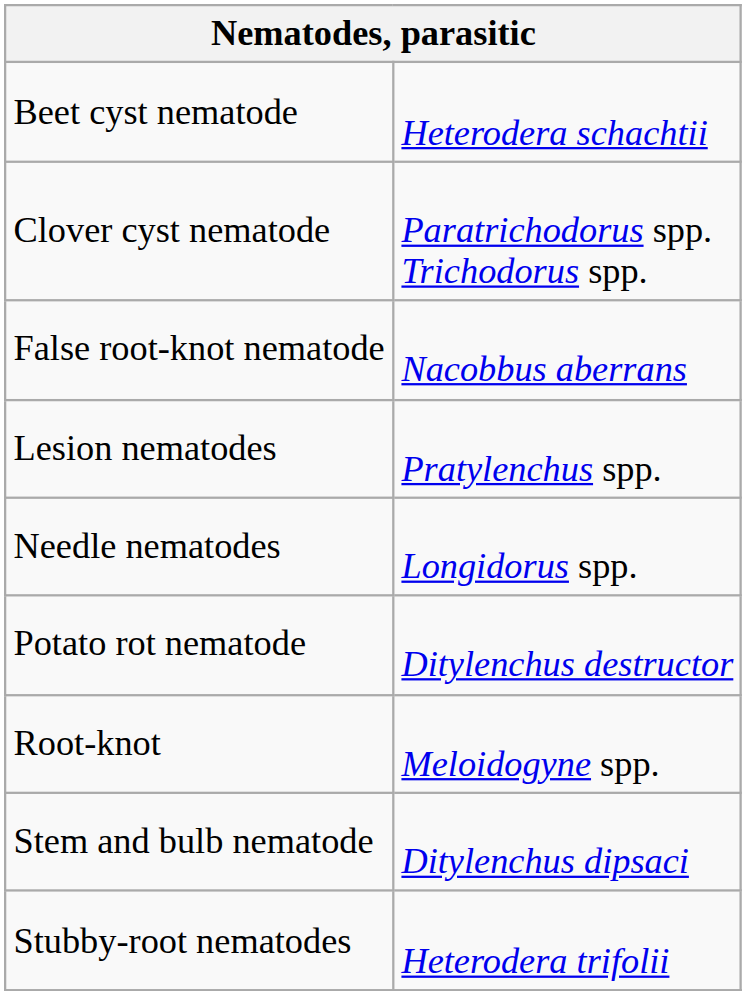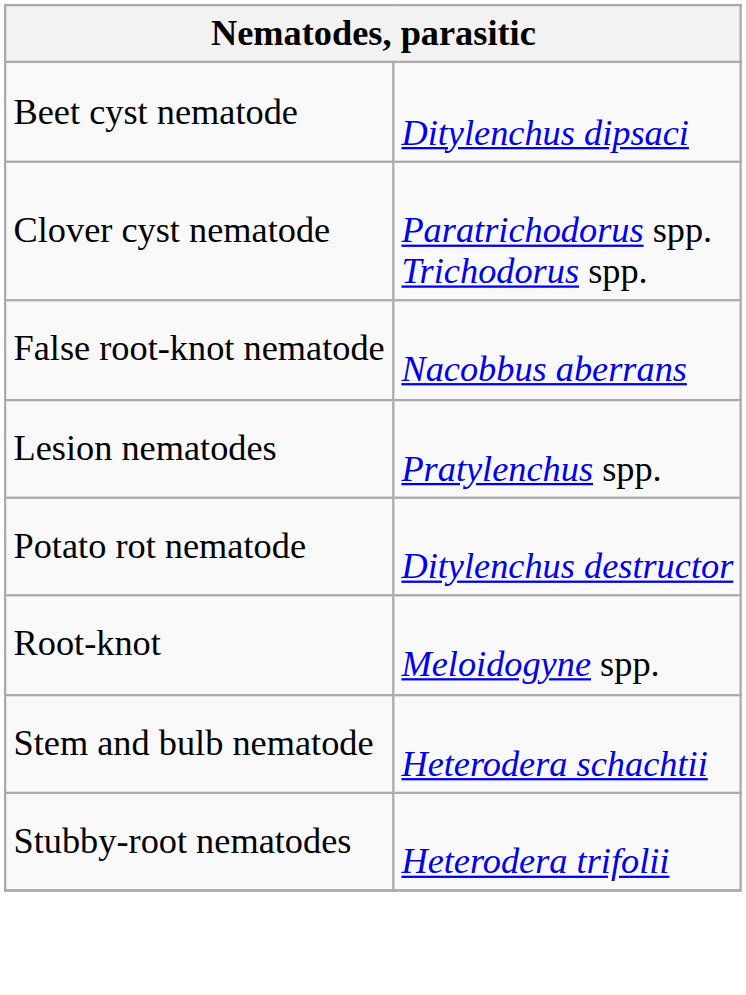Beet cyst nematode | column 2: Heterodera schachtii -> Ditylenchus dipsaci
- row: Needle nematodes | Longidorus spp.
Stem and bulb nematode | column 2: Ditylenchus dipsaci -> Heterodera schachtii
